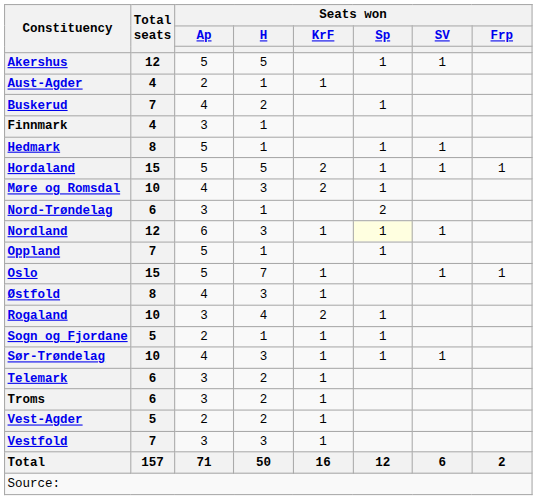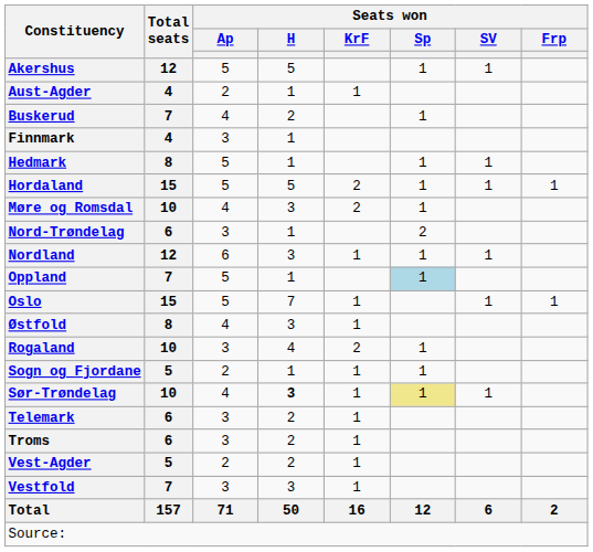Nordland | Seats won / Sp: lightyellow background -> no background
Oppland | Seats won / Sp: no background -> lightblue background
Sør-Trøndelag | Seats won / H: normal -> bold
Sør-Trøndelag | Seats won / Sp: no background -> khaki background
